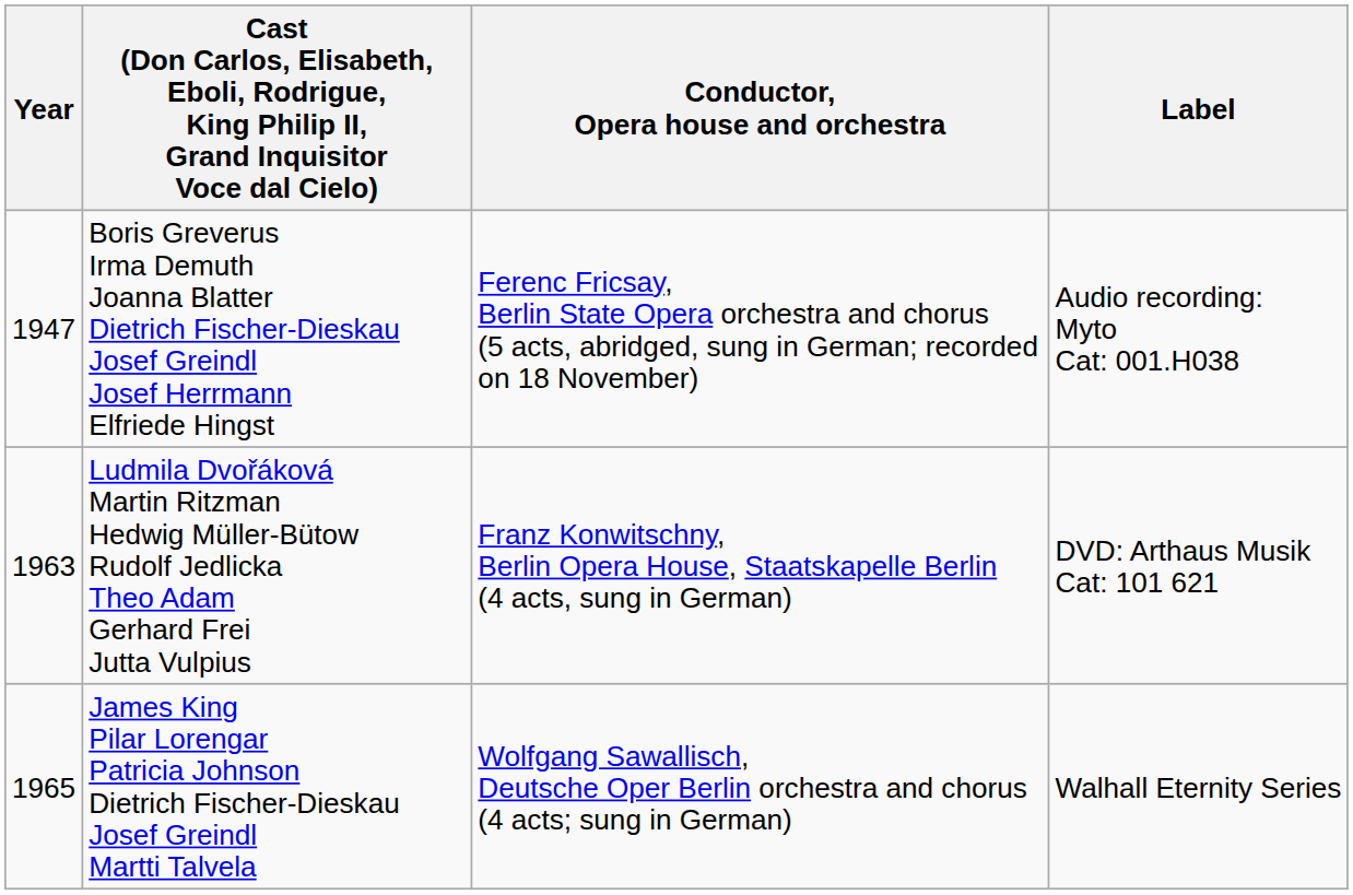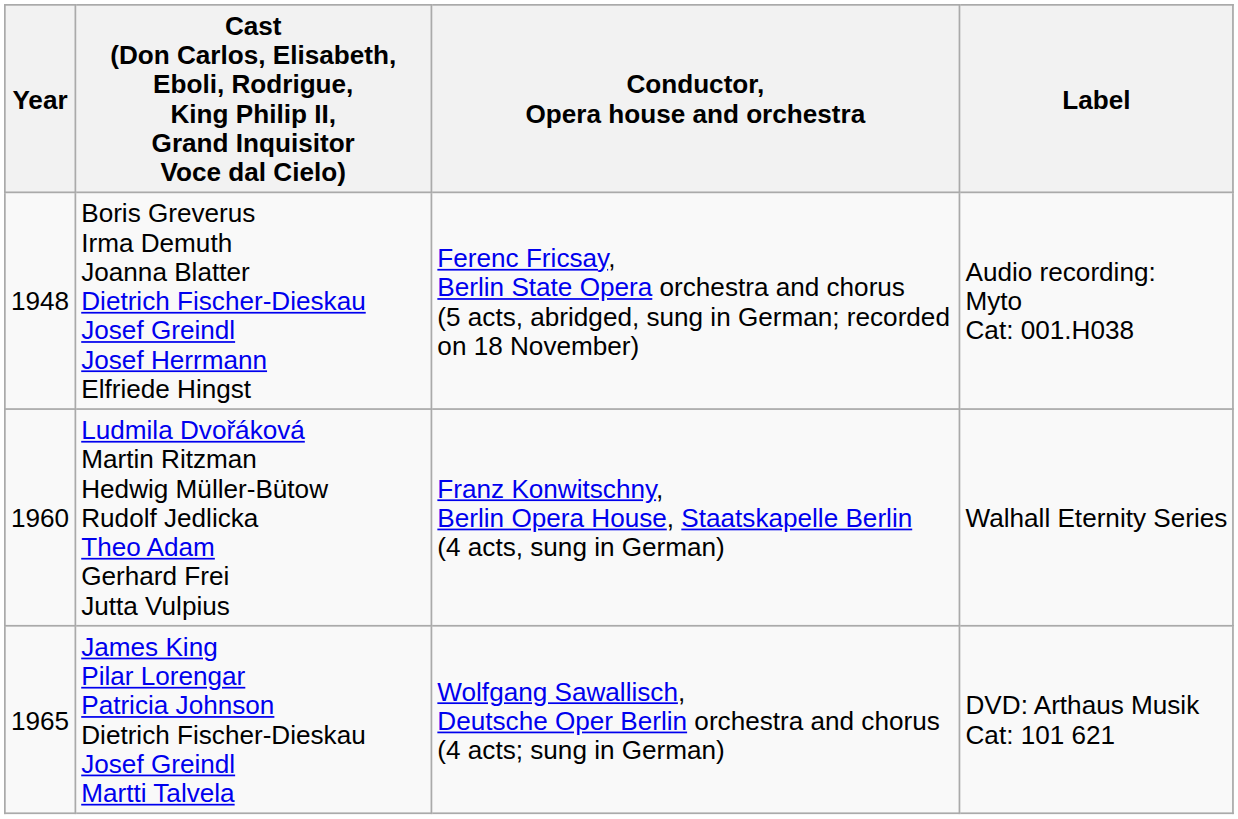row 2 | Year: 1947 -> 1948
row 3 | Year: 1963 -> 1960
row 3 | Label: DVD: Arthaus Musik Cat: 101 621 -> Walhall Eternity Series
row 4 | Label: Walhall Eternity Series -> DVD: Arthaus Musik Cat: 101 621
